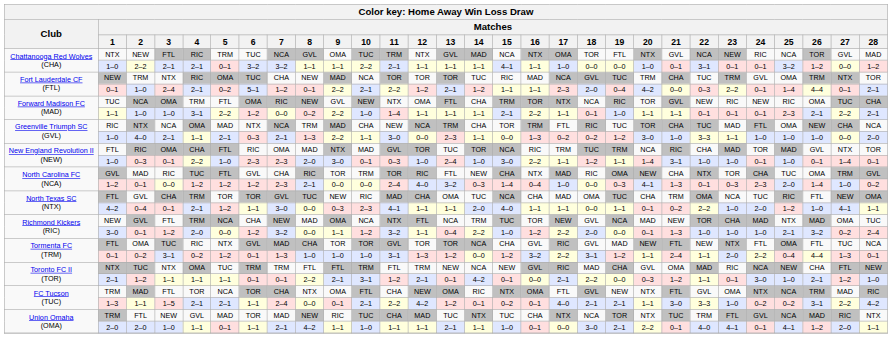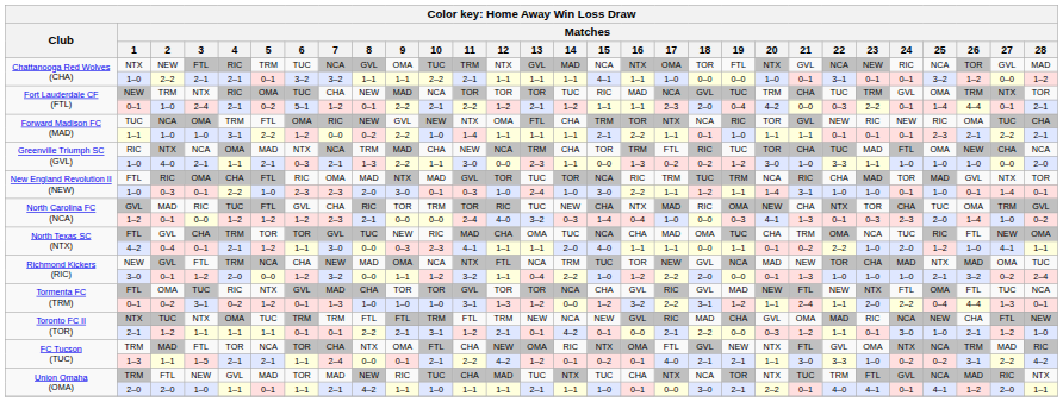row 14 | Matches / 13: FTL -> TUC
